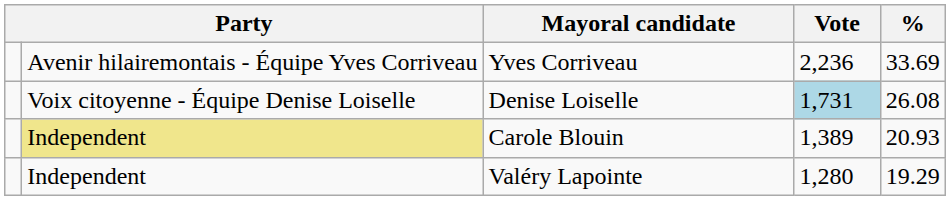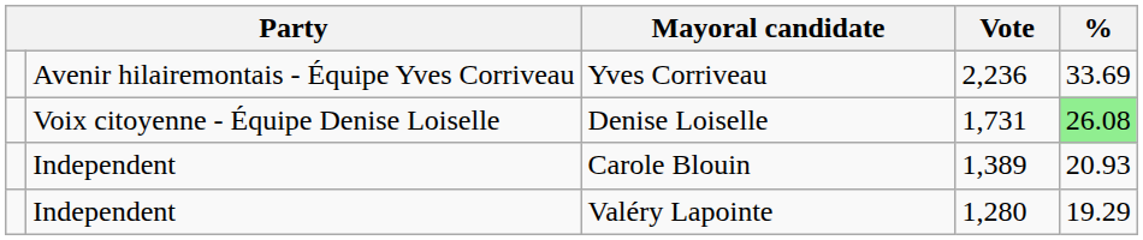Denise Loiselle | Vote: lightblue background -> no background
Denise Loiselle | %: no background -> lightgreen background
Carole Blouin | column 2: khaki background -> no background
